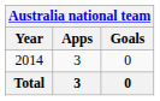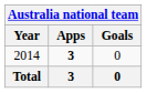2014 | Apps: normal -> bold
